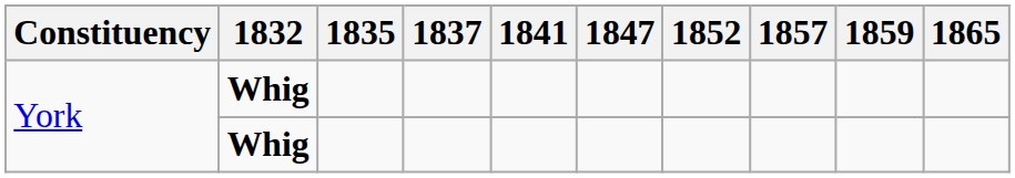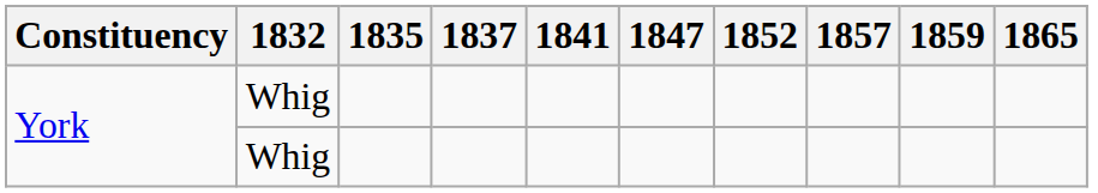row 2 | 1832: bold -> normal
row 3 | 1832: bold -> normal
